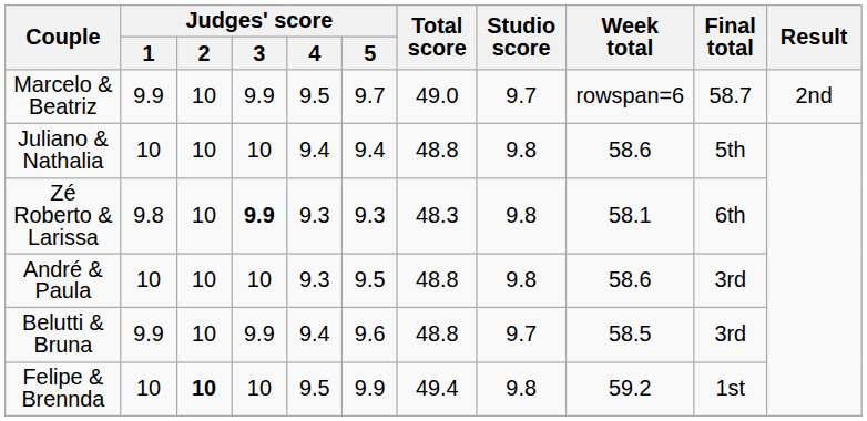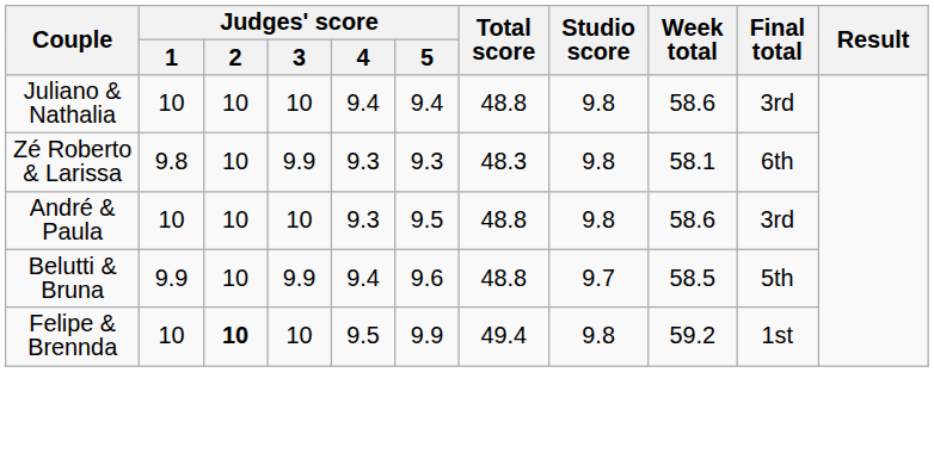- row: Marcelo & Beatriz | 9.9 | 10 | 9.9 | 9.5 | 9.7 | 49.0 | 9.7 | rowspan=6 | 58.7 | 2nd
Juliano & Nathalia | Final total: 5th -> 3rd
Zé Roberto & Larissa | Judges' score / 3: bold -> normal
Belutti & Bruna | Final total: 3rd -> 5th
